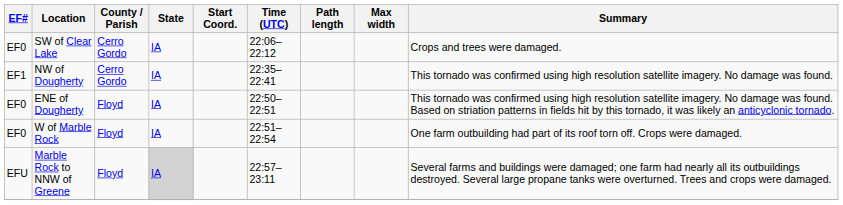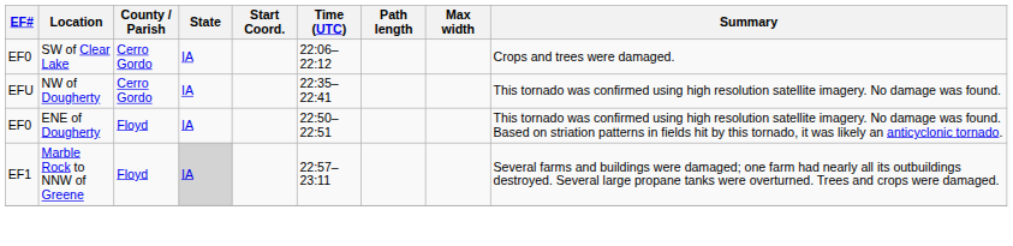NW of Dougherty | EF#: EF1 -> EFU
- row: EF0 | W of Marble Rock | Floyd | IA | 22:51–22:54 | One farm outbuilding had part of its roof torn off. Crops were damaged.
Marble Rock to NNW of Greene | EF#: EFU -> EF1
